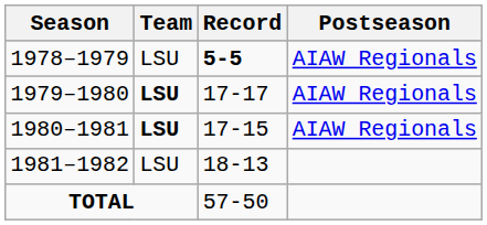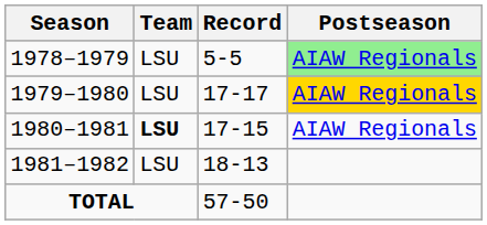1978–1979 | Record: bold -> normal
1978–1979 | Postseason: no background -> lightgreen background
1979–1980 | Team: bold -> normal
1979–1980 | Postseason: no background -> gold background
